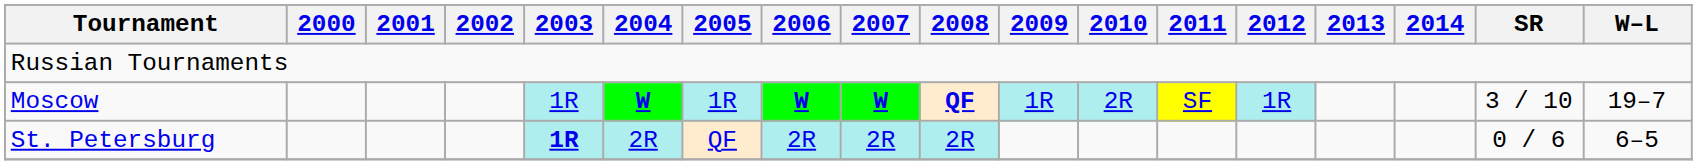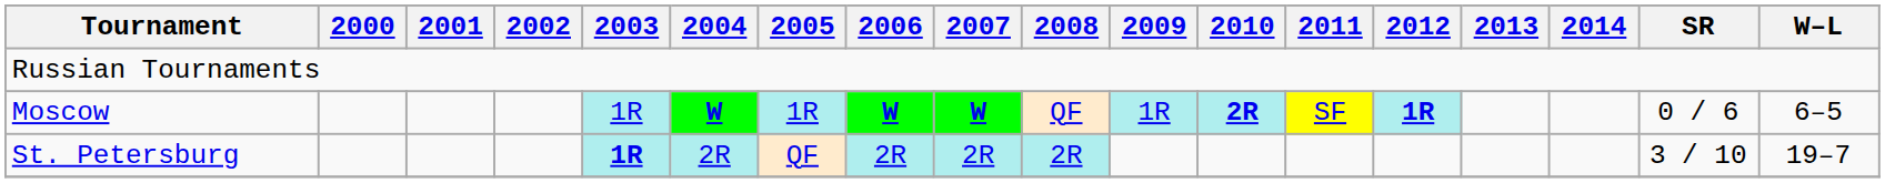Moscow | 2008: bold -> normal
Moscow | 2010: normal -> bold
Moscow | 2012: normal -> bold
Moscow | SR: 3 / 10 -> 0 / 6
Moscow | W–L: 19–7 -> 6–5
St. Petersburg | SR: 0 / 6 -> 3 / 10
St. Petersburg | W–L: 6–5 -> 19–7
